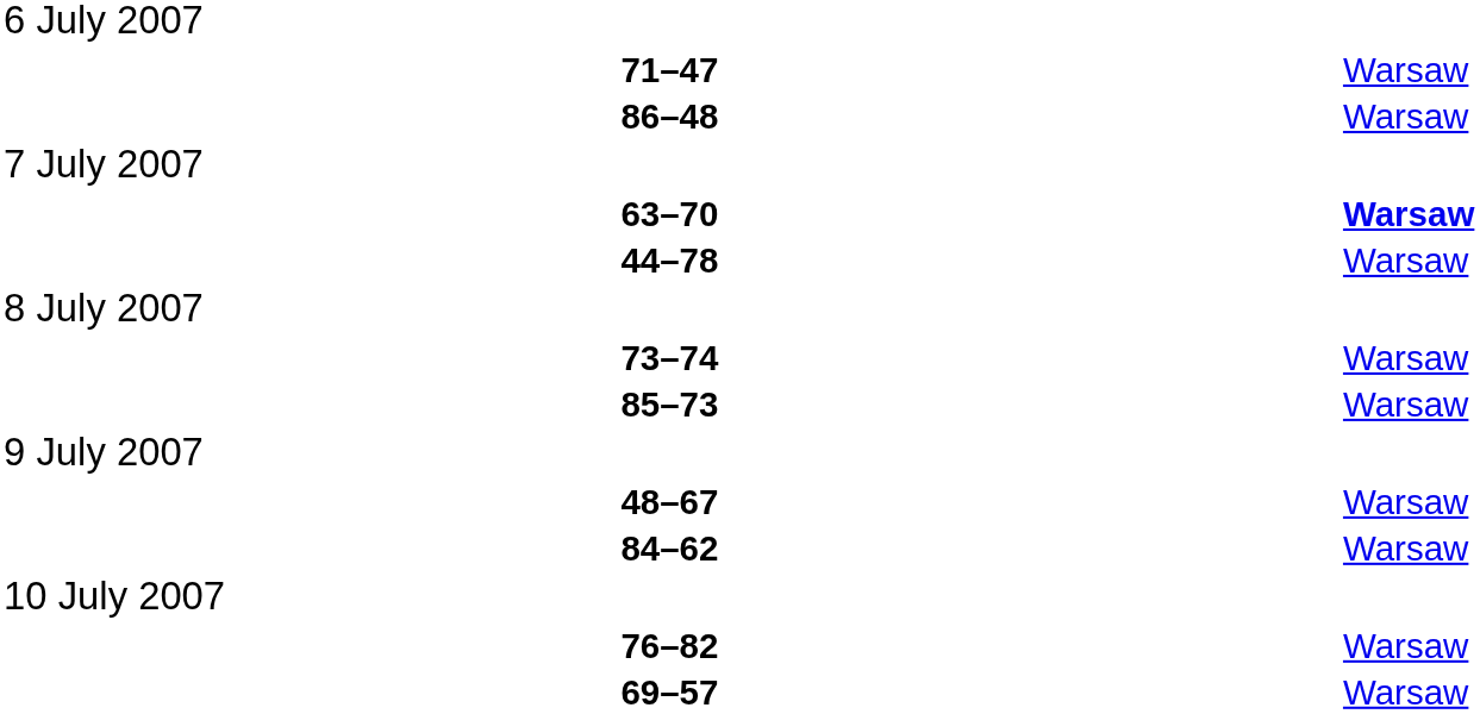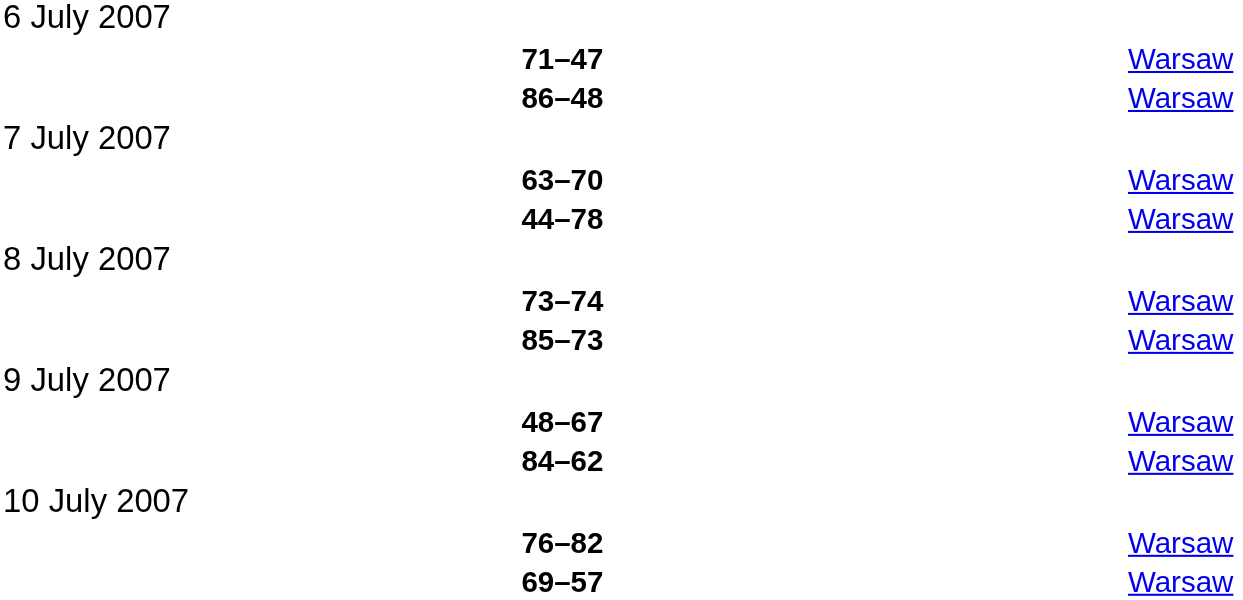63–70 | column 3: bold -> normal
